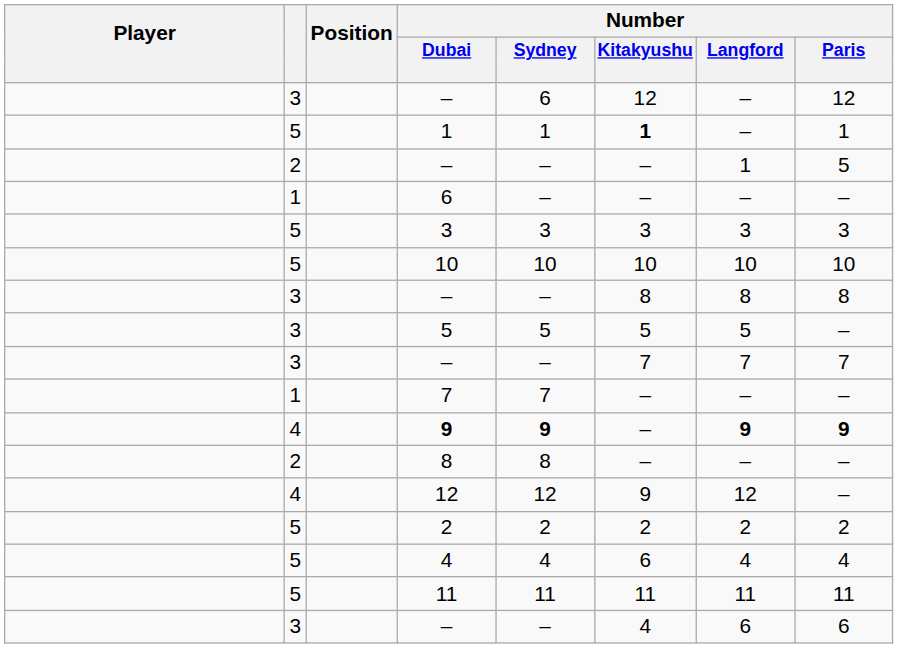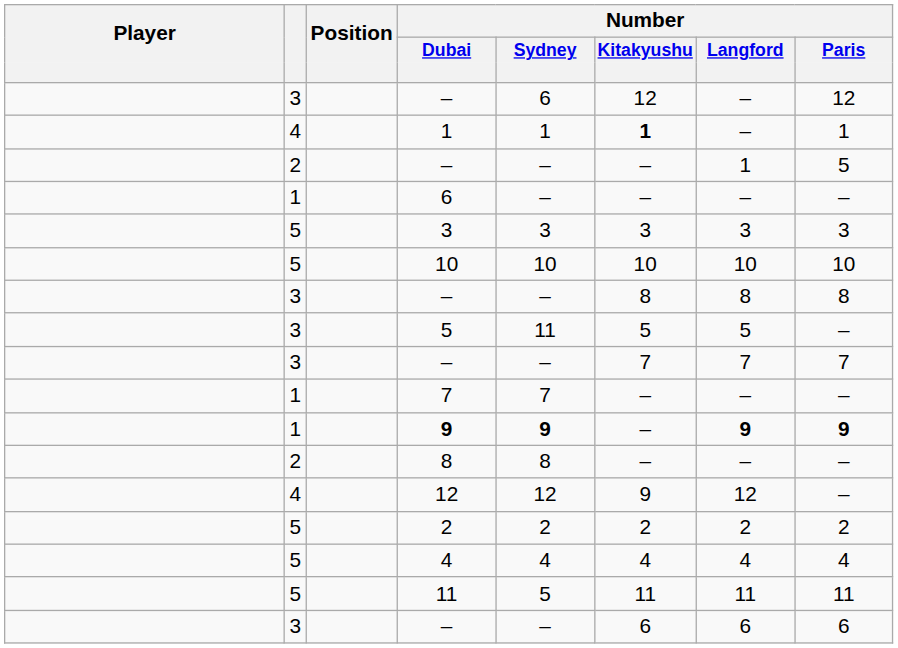row 5 | column 2: 5 -> 4
row 11 | Number / Sydney: 5 -> 11
row 14 | column 2: 4 -> 1
row 18 | Number / Kitakyushu: 6 -> 4
row 19 | Number / Sydney: 11 -> 5
row 20 | Number / Kitakyushu: 4 -> 6
